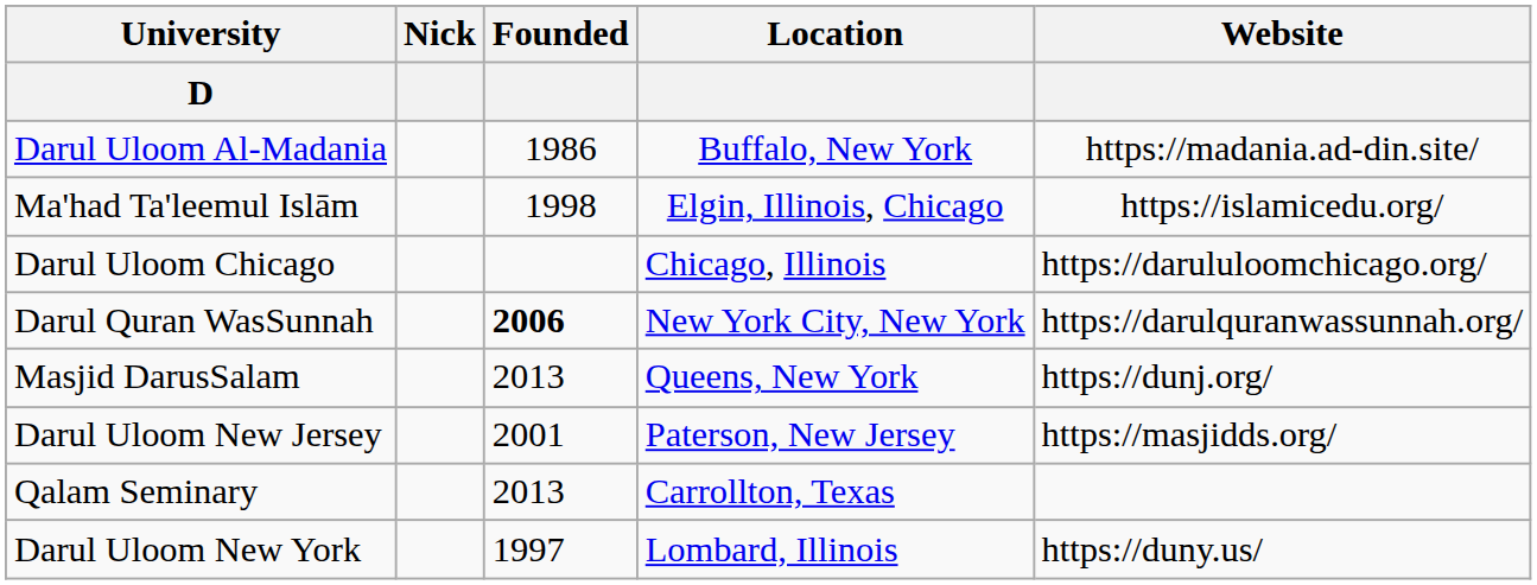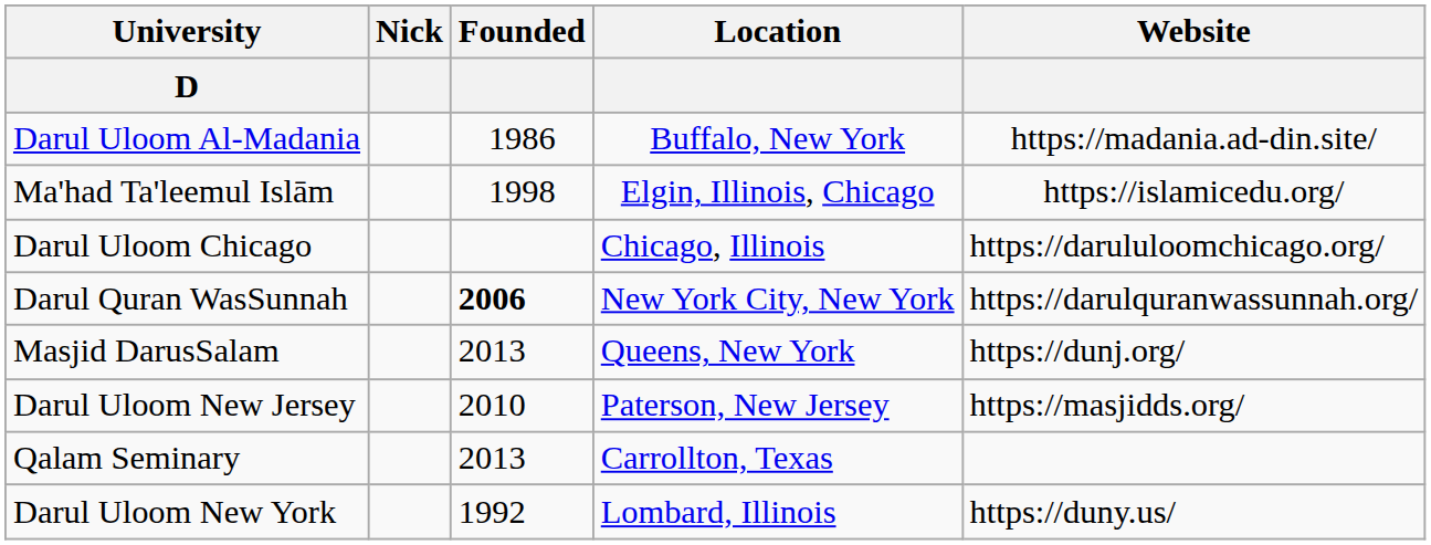Darul Uloom New Jersey | Founded: 2001 -> 2010
Darul Uloom New York | Founded: 1997 -> 1992
